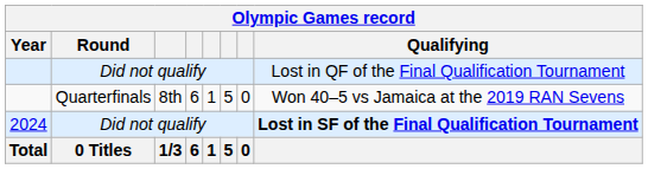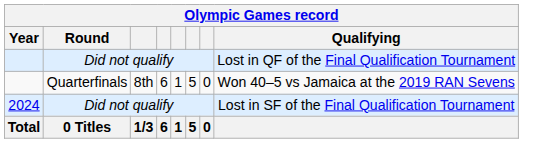2024 | Qualifying: bold -> normal
